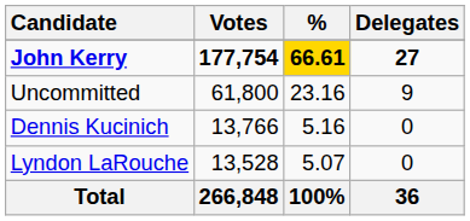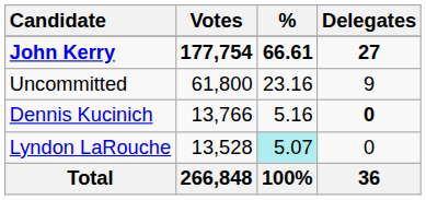John Kerry | %: gold background -> no background
Dennis Kucinich | Delegates: normal -> bold
Lyndon LaRouche | %: no background -> paleturquoise background
